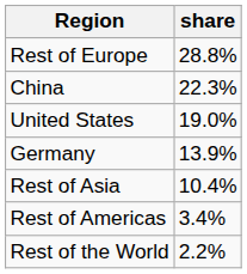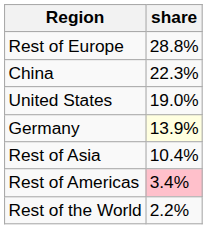Germany | share: no background -> lightyellow background
Rest of Americas | share: no background -> pink background
